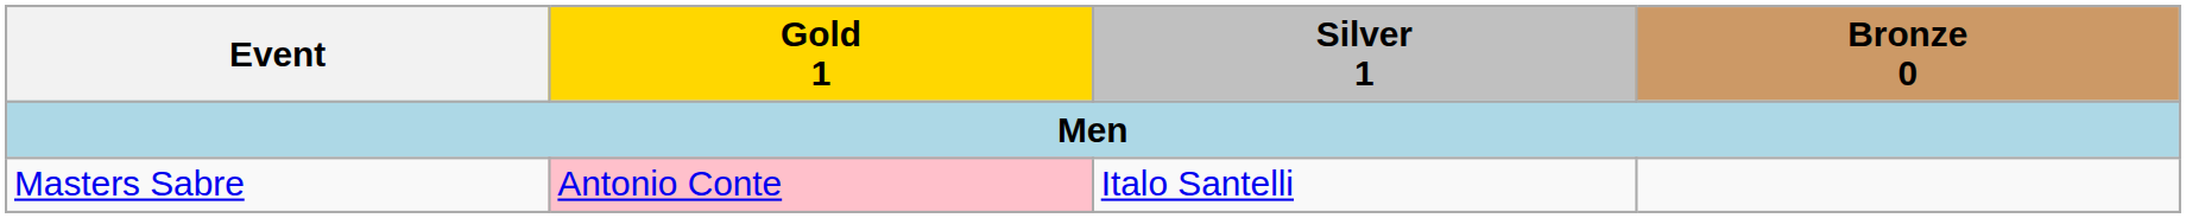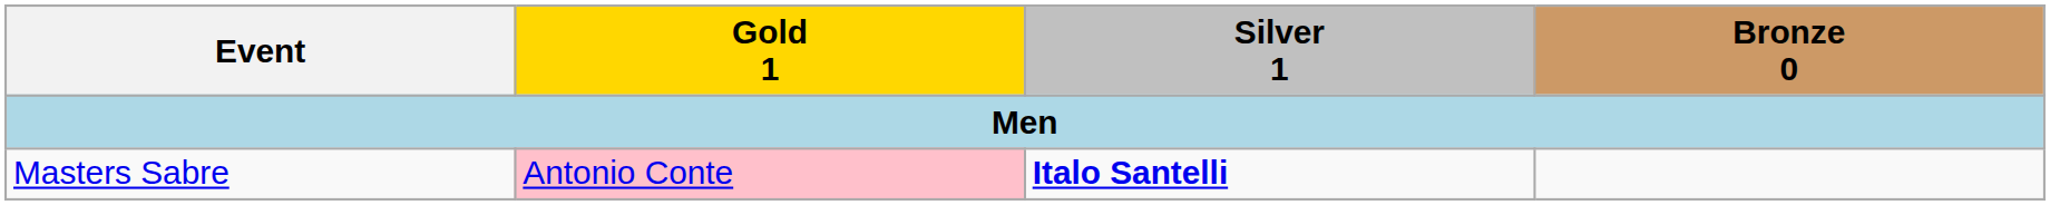Masters Sabre | Silver 1: normal -> bold
